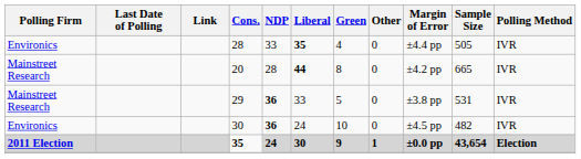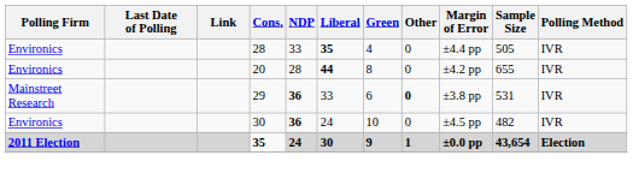20 | Polling Firm: Mainstreet Research -> Environics
20 | Sample Size: 665 -> 655
29 | Green: 5 -> 6
29 | Other: normal -> bold
